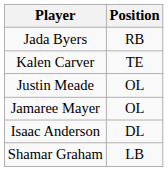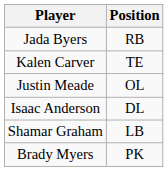- row: Jamaree Mayer | OL
+ row: Brady Myers | PK
